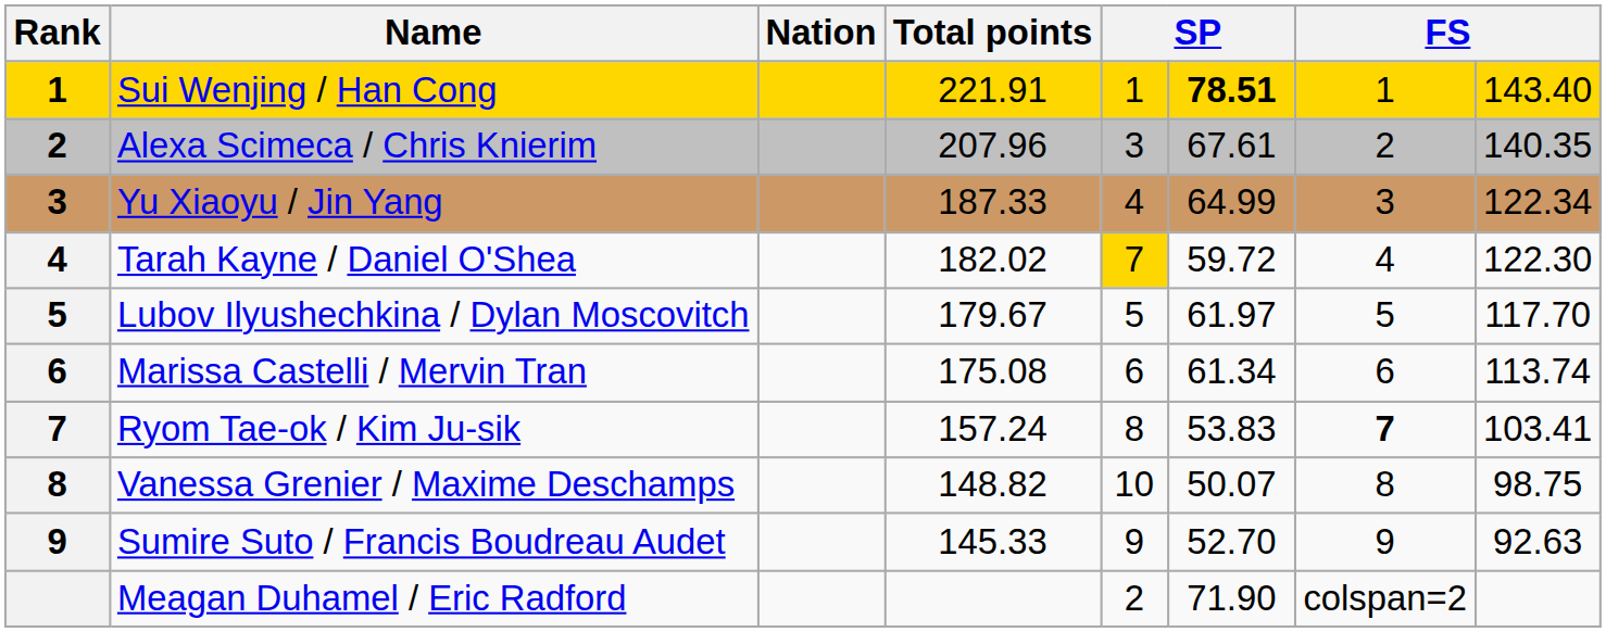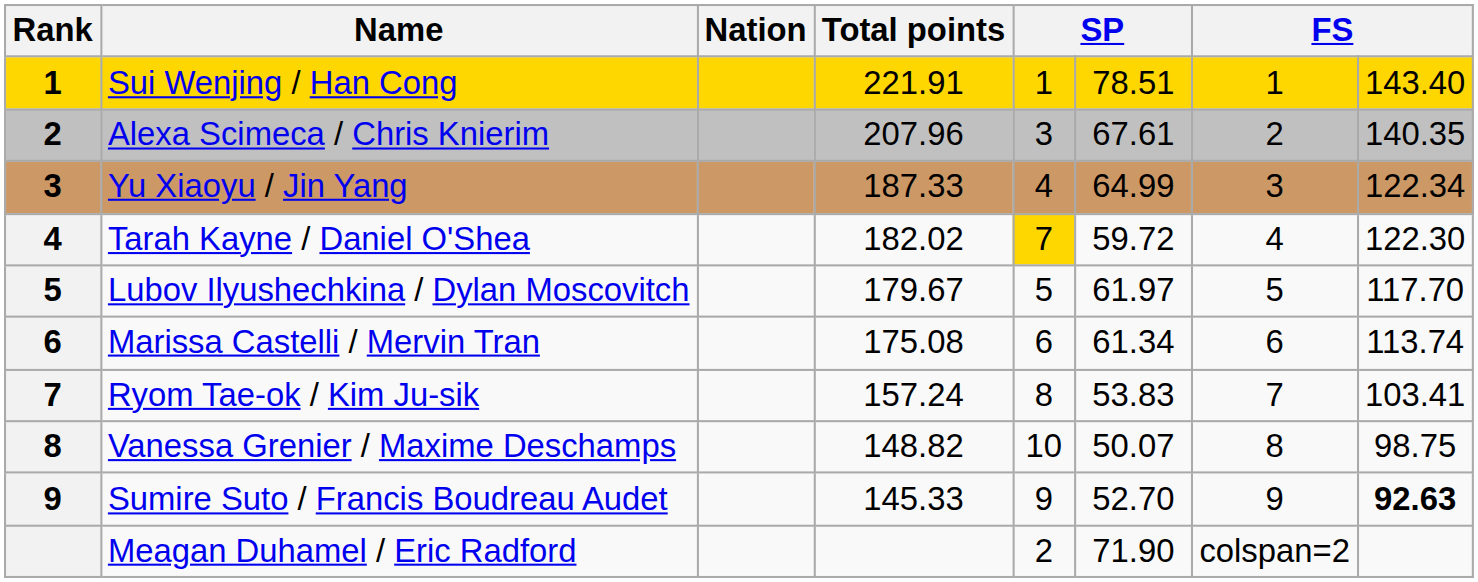Sui Wenjing / Han Cong | column 6: bold -> normal
Ryom Tae-ok / Kim Ju-sik | column 7: bold -> normal
Sumire Suto / Francis Boudreau Audet | column 8: normal -> bold
